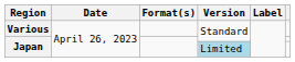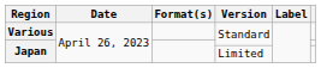Japan / Limited | Version: lightblue background -> no background
